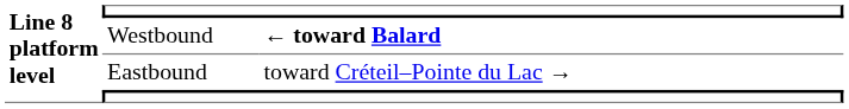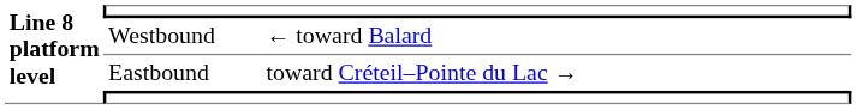Westbound | column 3: bold -> normal
